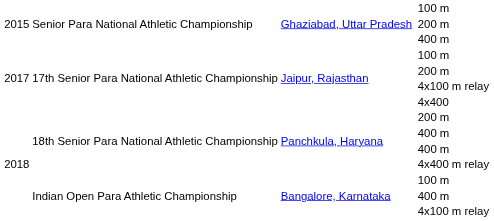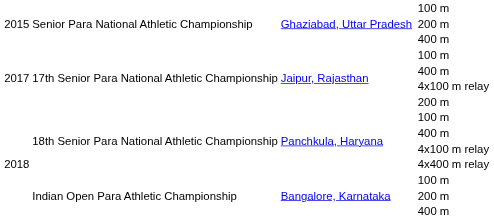row 5 | column 4: 200 m -> 400 m
row 7 | column 4: 4x400 -> 200 m
row 8 | column 4: 200 m -> 100 m
row 10 | column 4: 400 m -> 4x100 m relay
row 13 | column 4: 400 m -> 200 m
row 14 | column 4: 4x100 m relay -> 400 m
